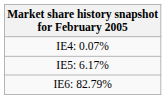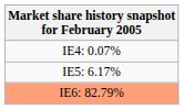row 4 | column 1: no background -> lightsalmon background
